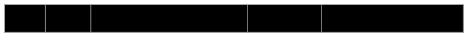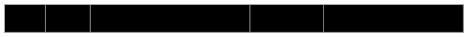March 12 | column 3: normal -> bold
